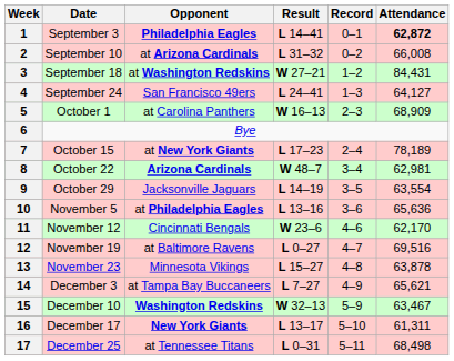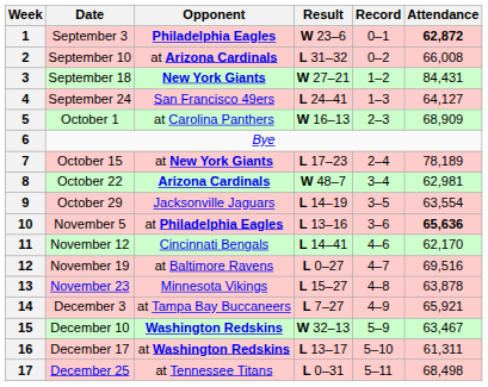1 | Result: L 14–41 -> W 23–6
3 | Opponent: at Washington Redskins -> New York Giants
10 | Attendance: normal -> bold
11 | Result: W 23–6 -> L 14–41
14 | Attendance: 65,621 -> 65,921
16 | Opponent: New York Giants -> at Washington Redskins
